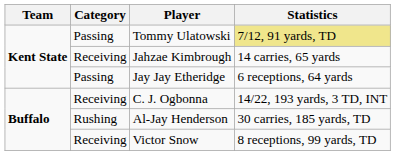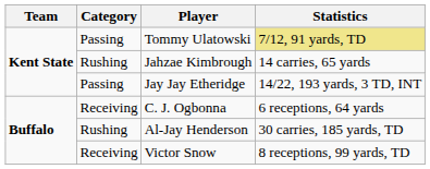Jahzae Kimbrough | Category: Receiving -> Rushing
Jay Jay Etheridge | Statistics: 6 receptions, 64 yards -> 14/22, 193 yards, 3 TD, INT
C. J. Ogbonna | Statistics: 14/22, 193 yards, 3 TD, INT -> 6 receptions, 64 yards
